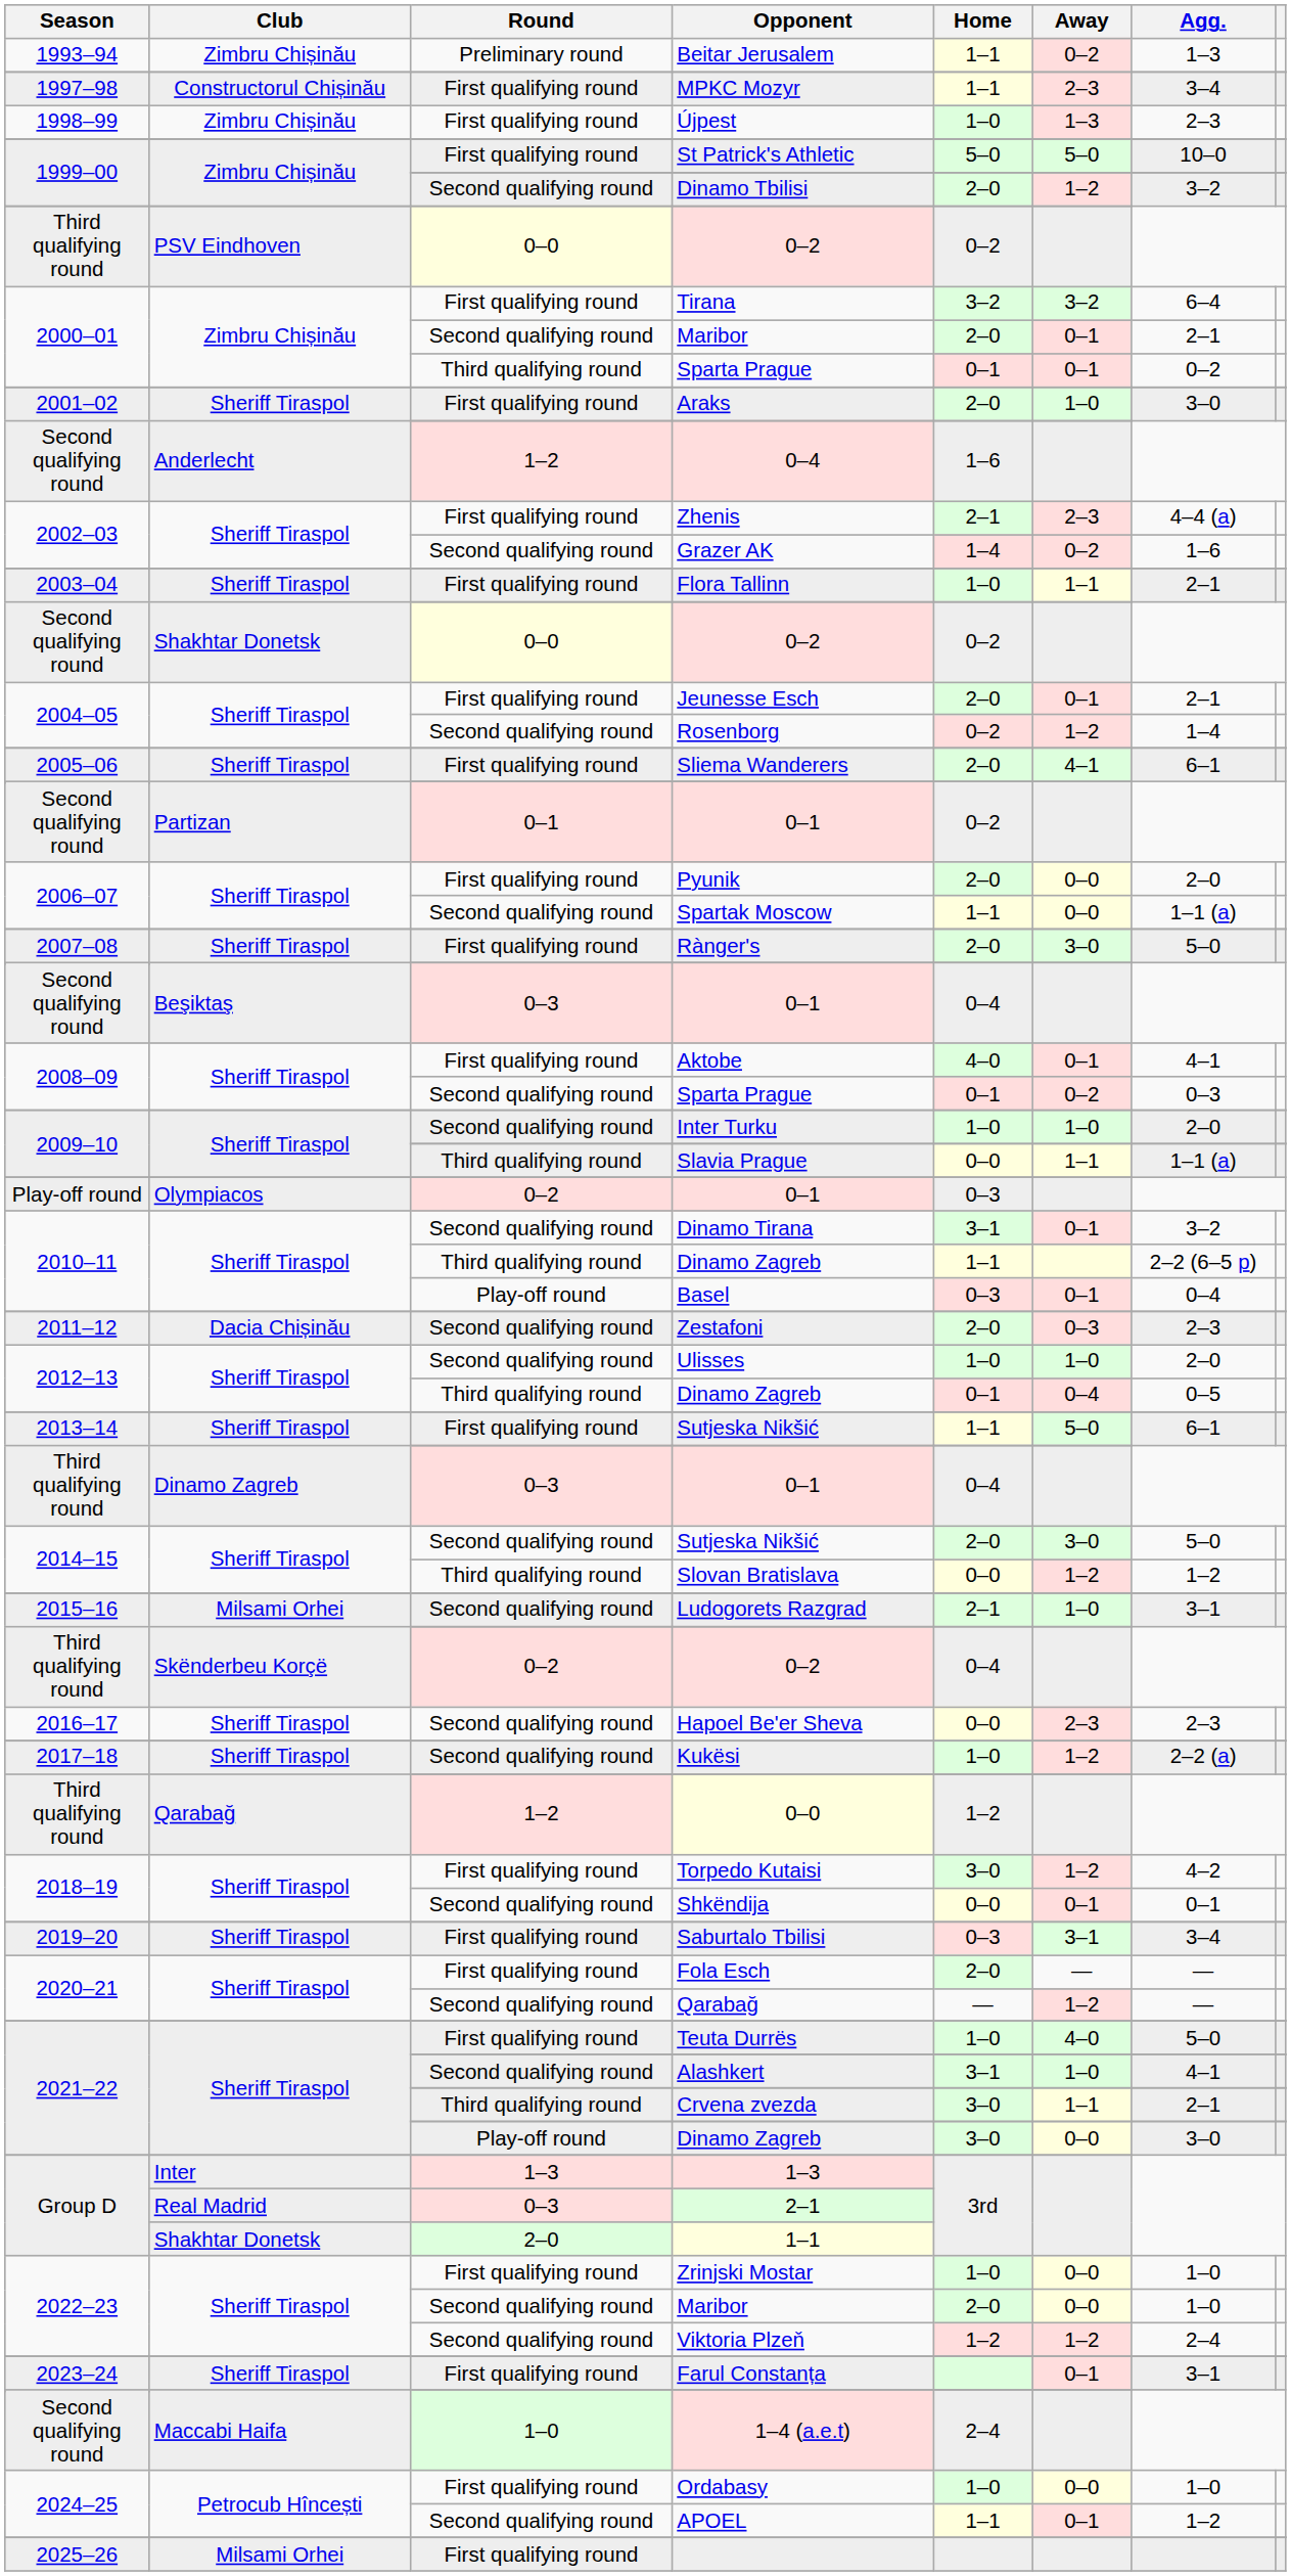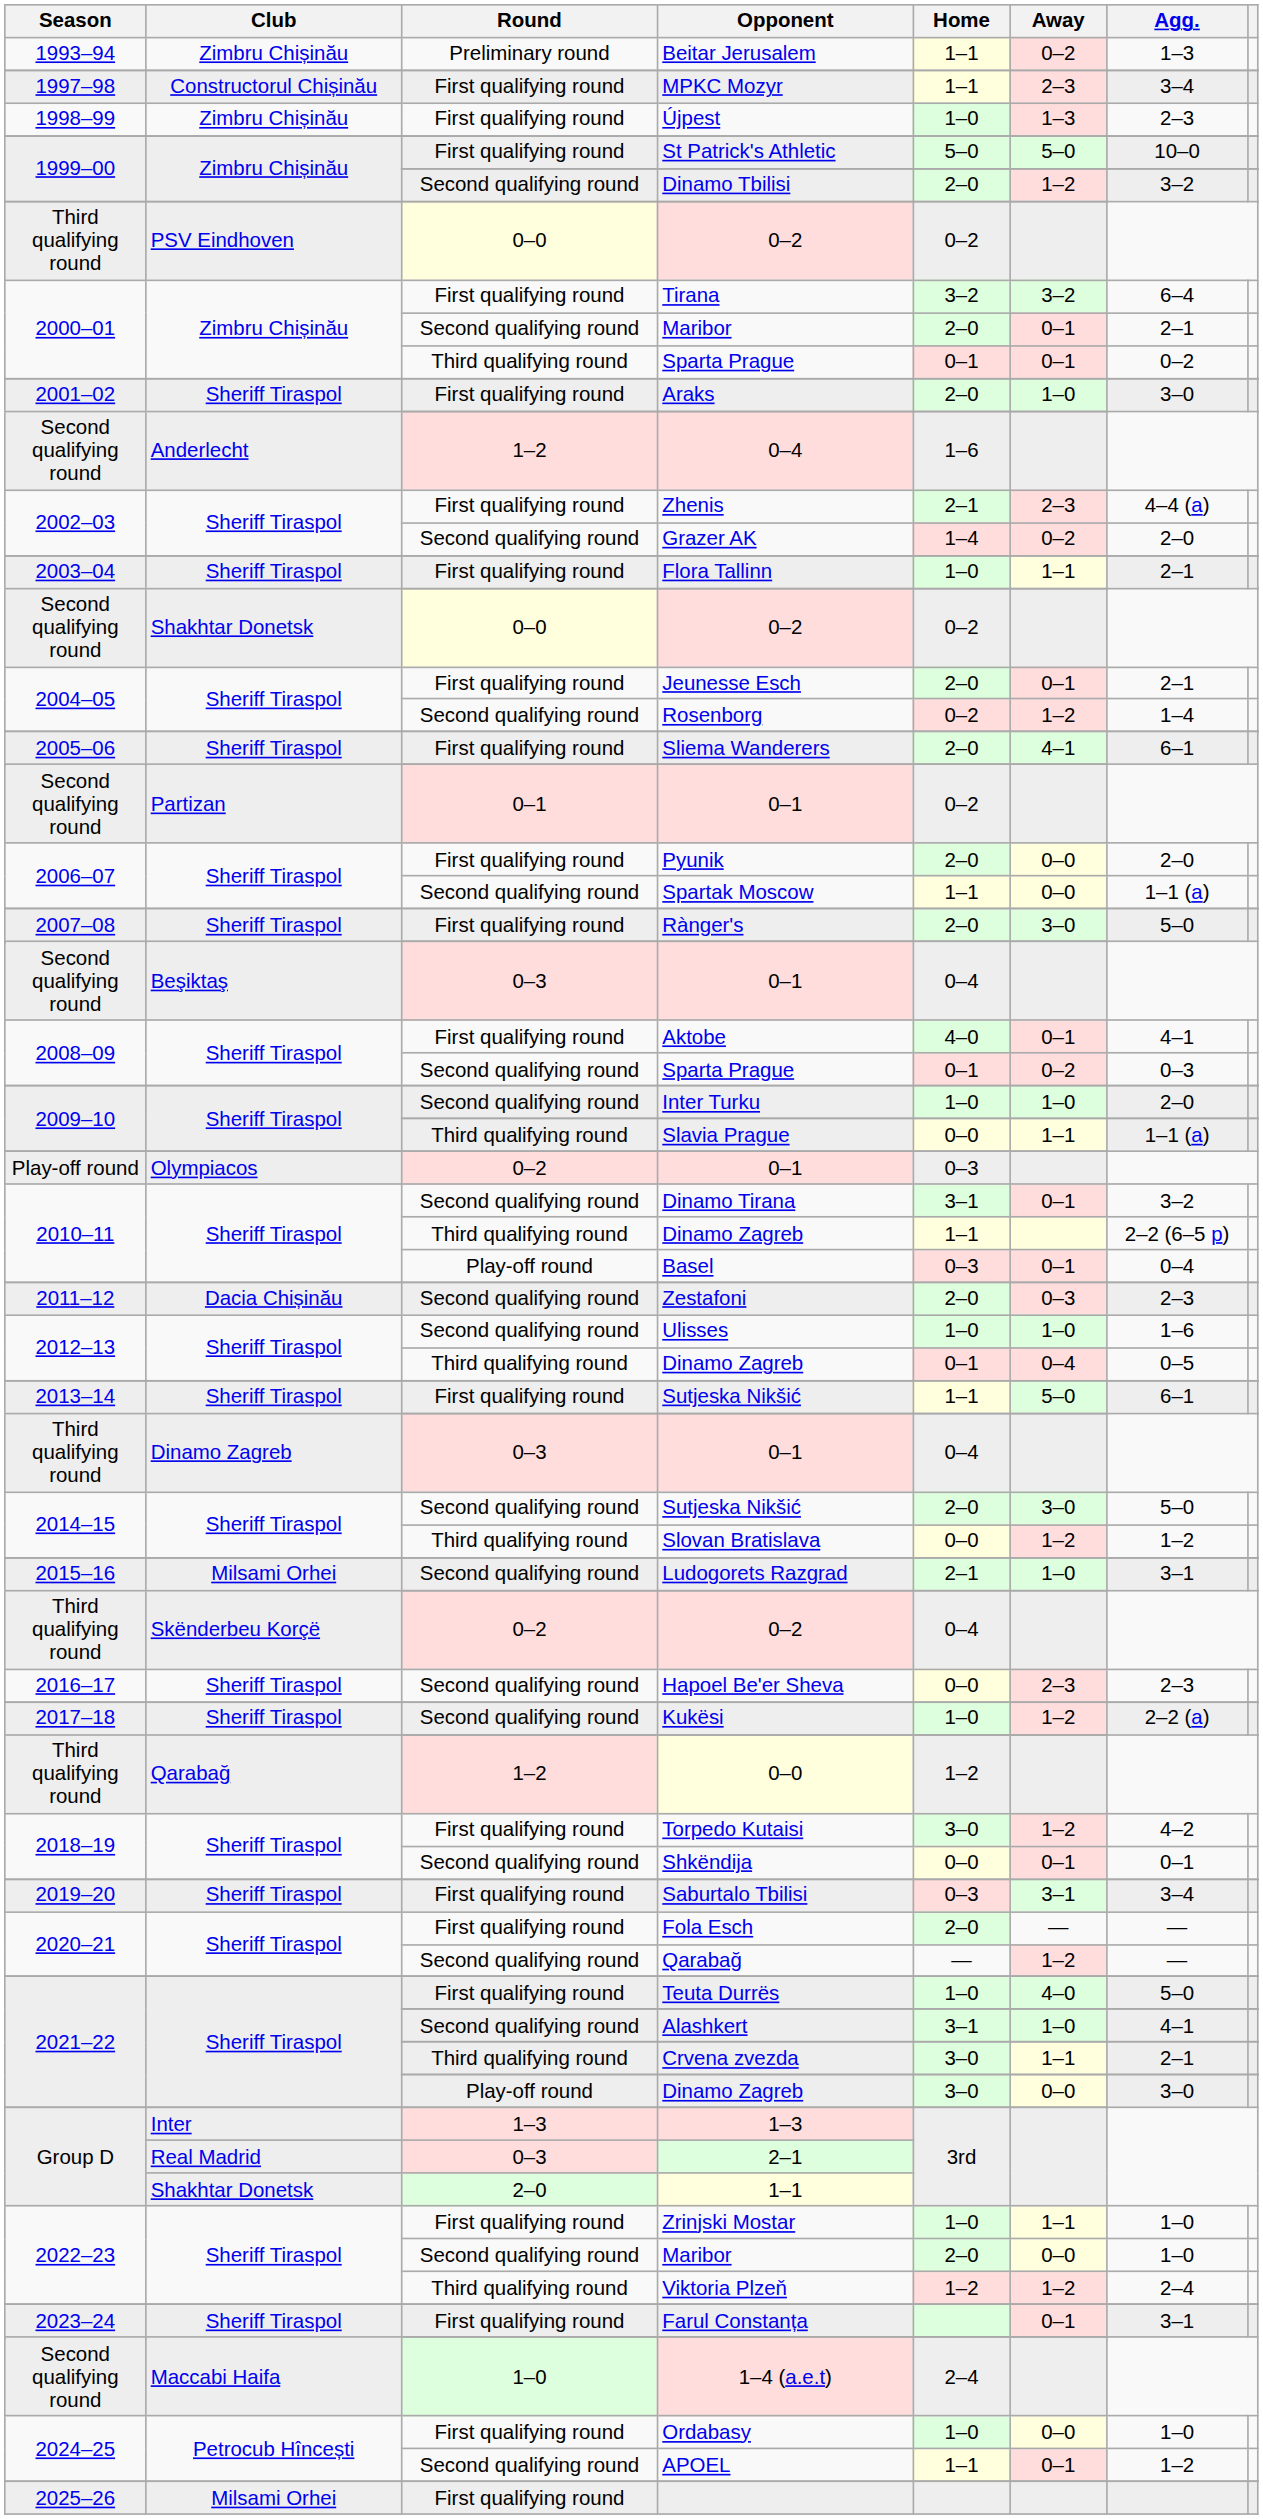Grazer AK | Agg.: 1–6 -> 2–0
Ulisses | Agg.: 2–0 -> 1–6
Zrinjski Mostar | Away: 0–0 -> 1–1
Viktoria Plzeň | Round: Second qualifying round -> Third qualifying round
